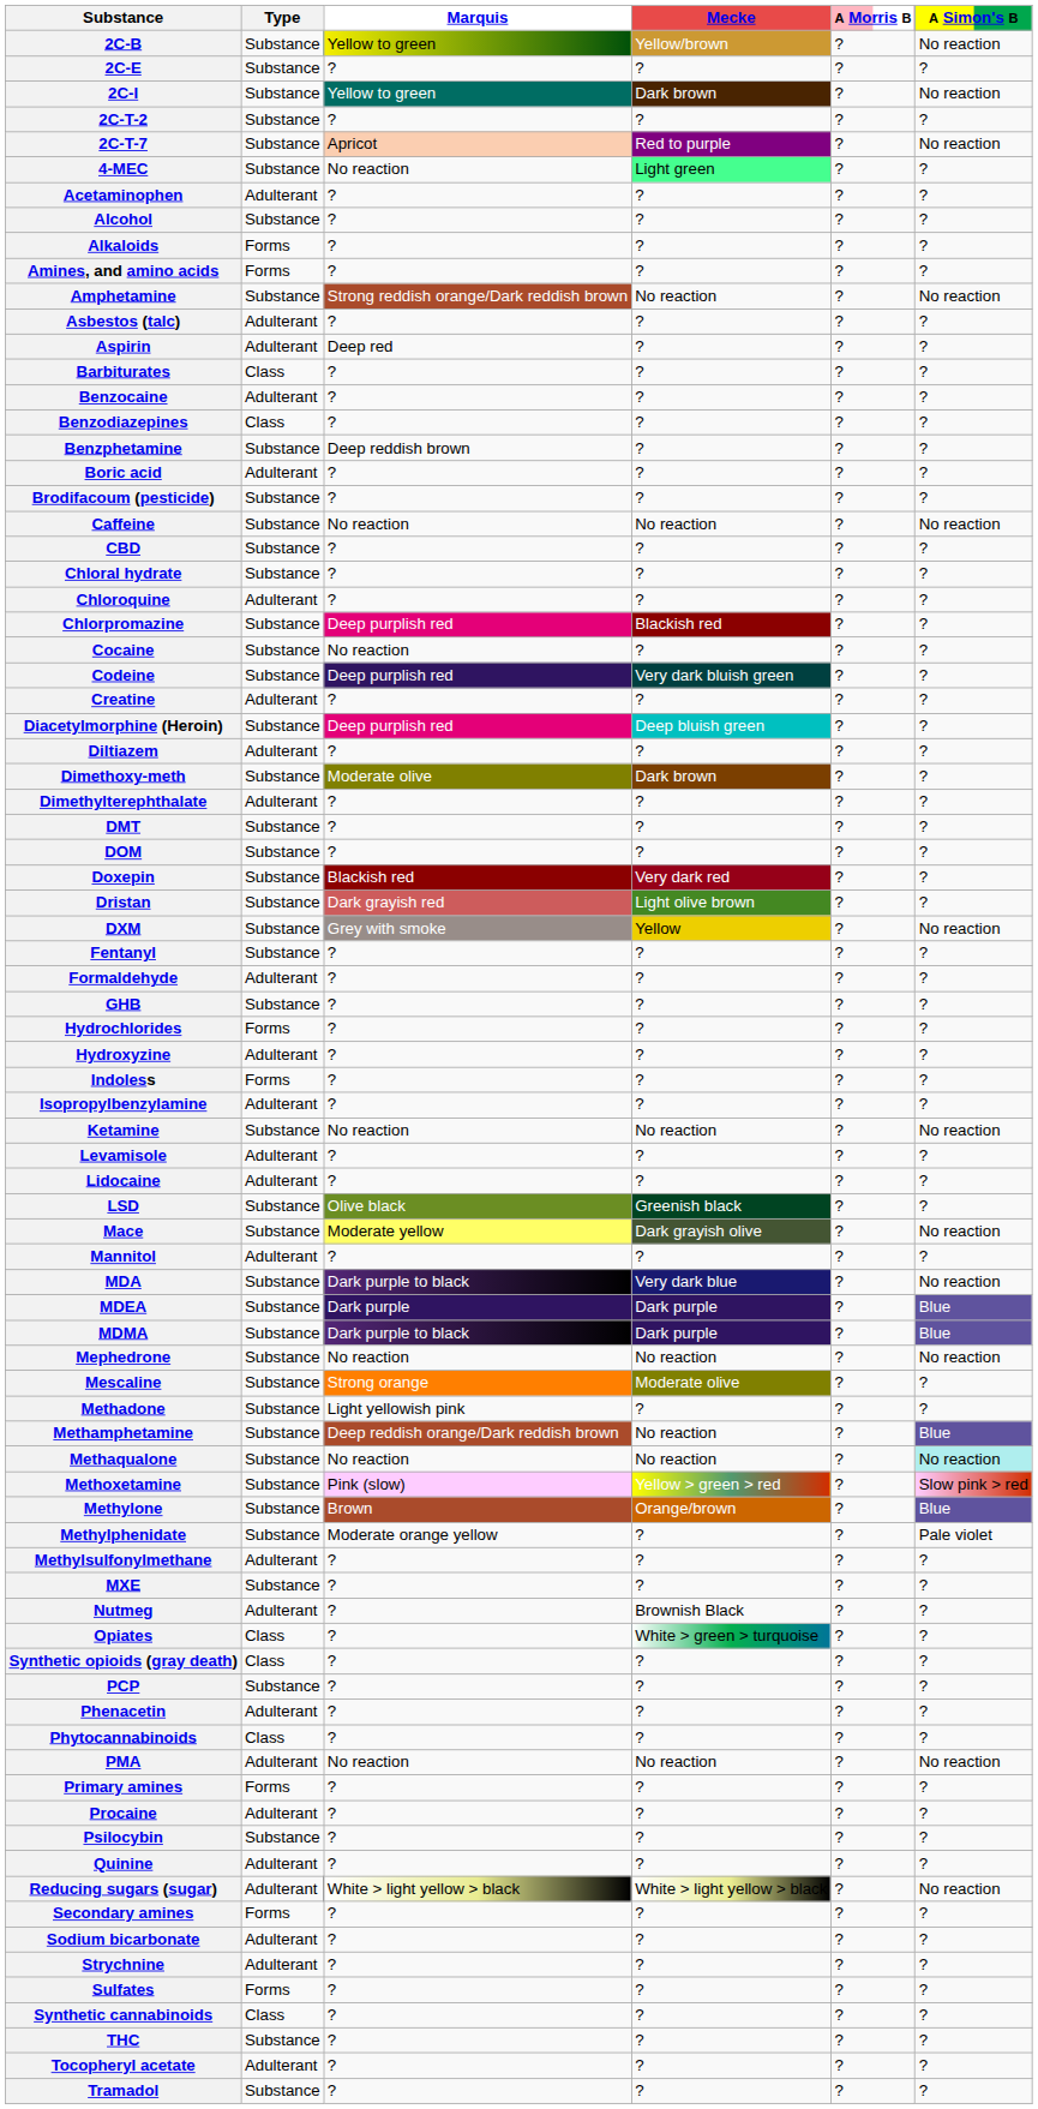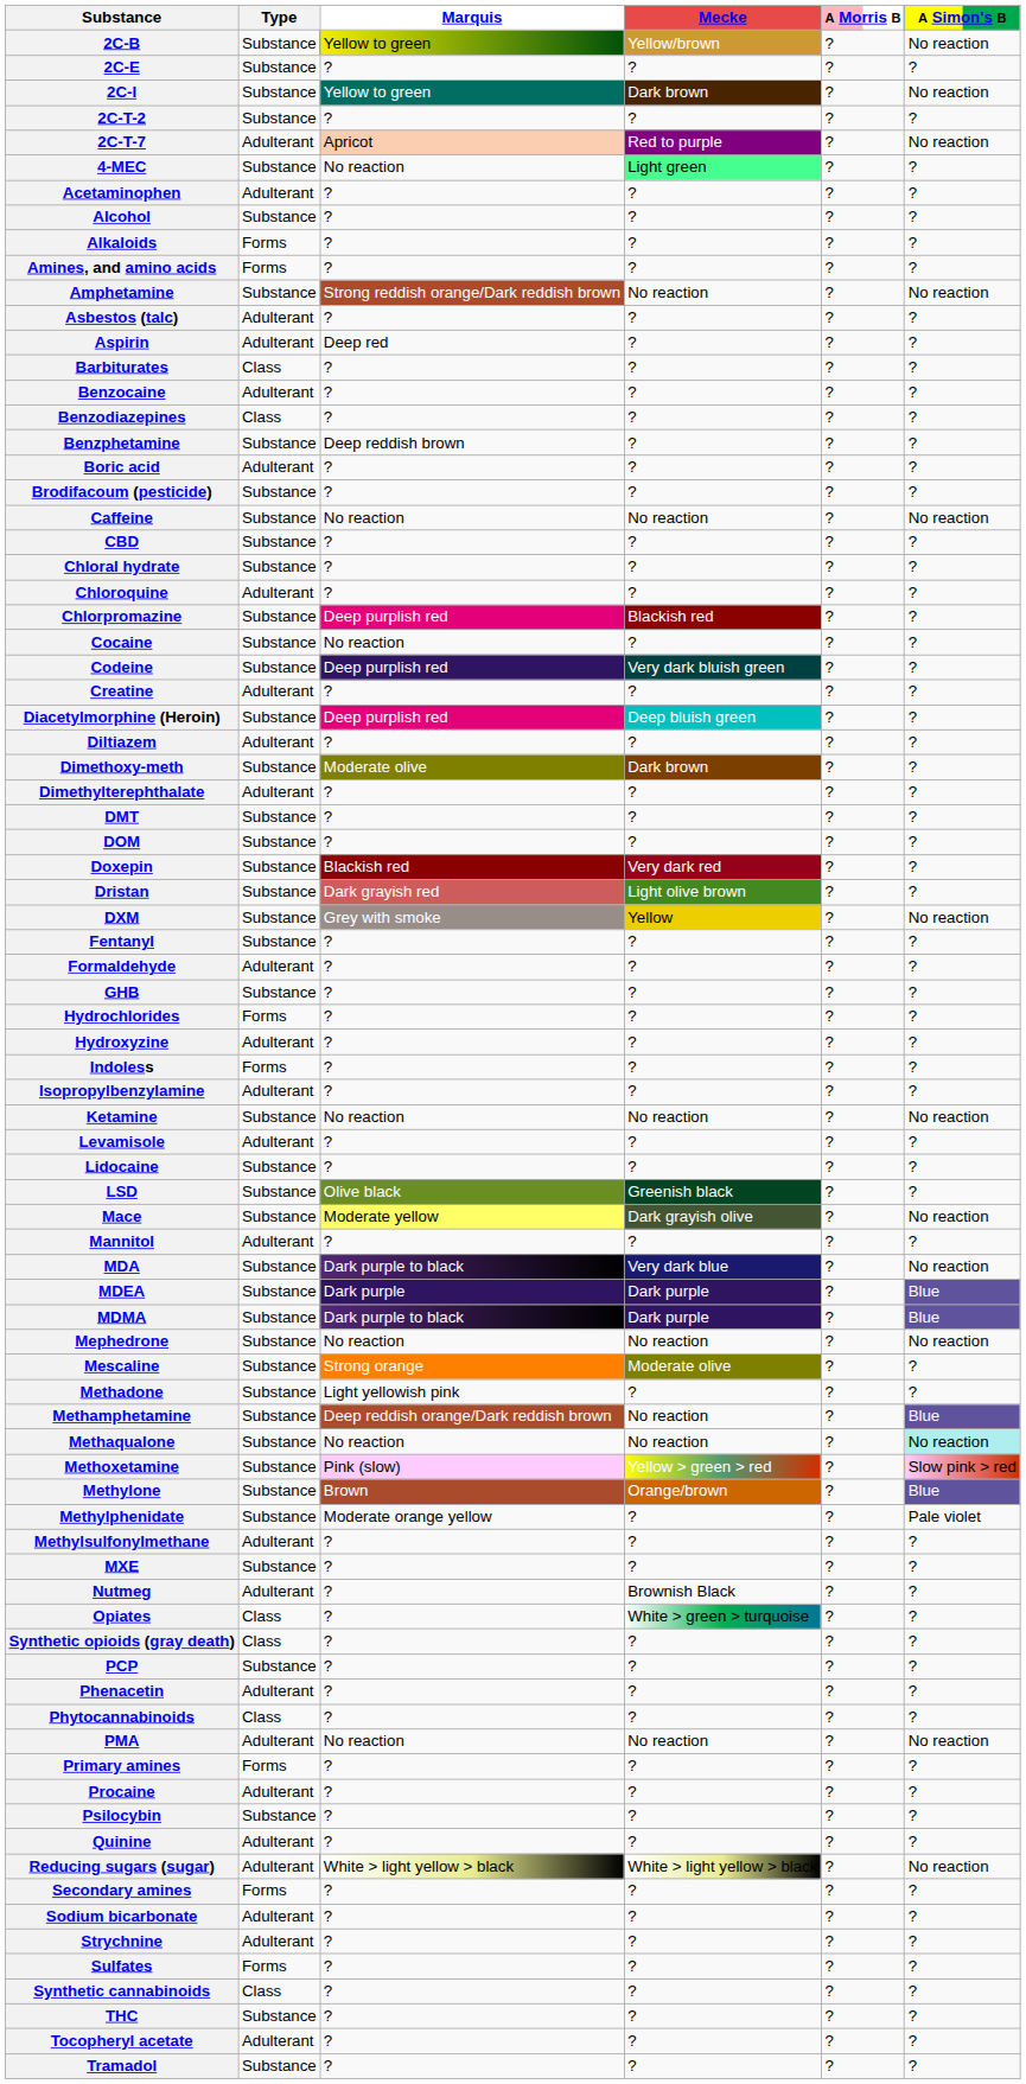2C-T-7 | Type: Substance -> Adulterant
Lidocaine | Type: Adulterant -> Substance
